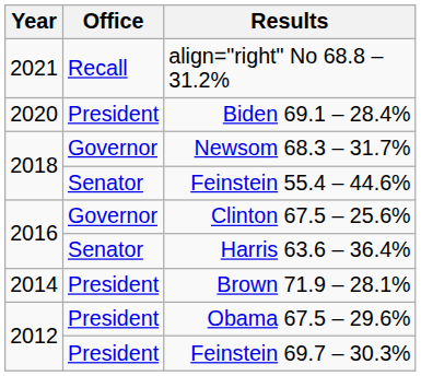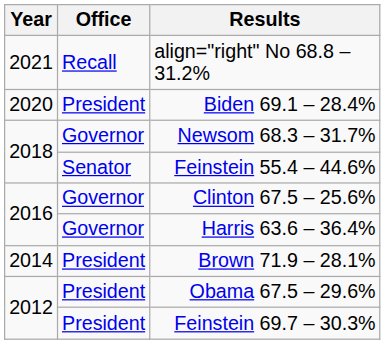Harris 63.6 – 36.4% | Office: Senator -> Governor
